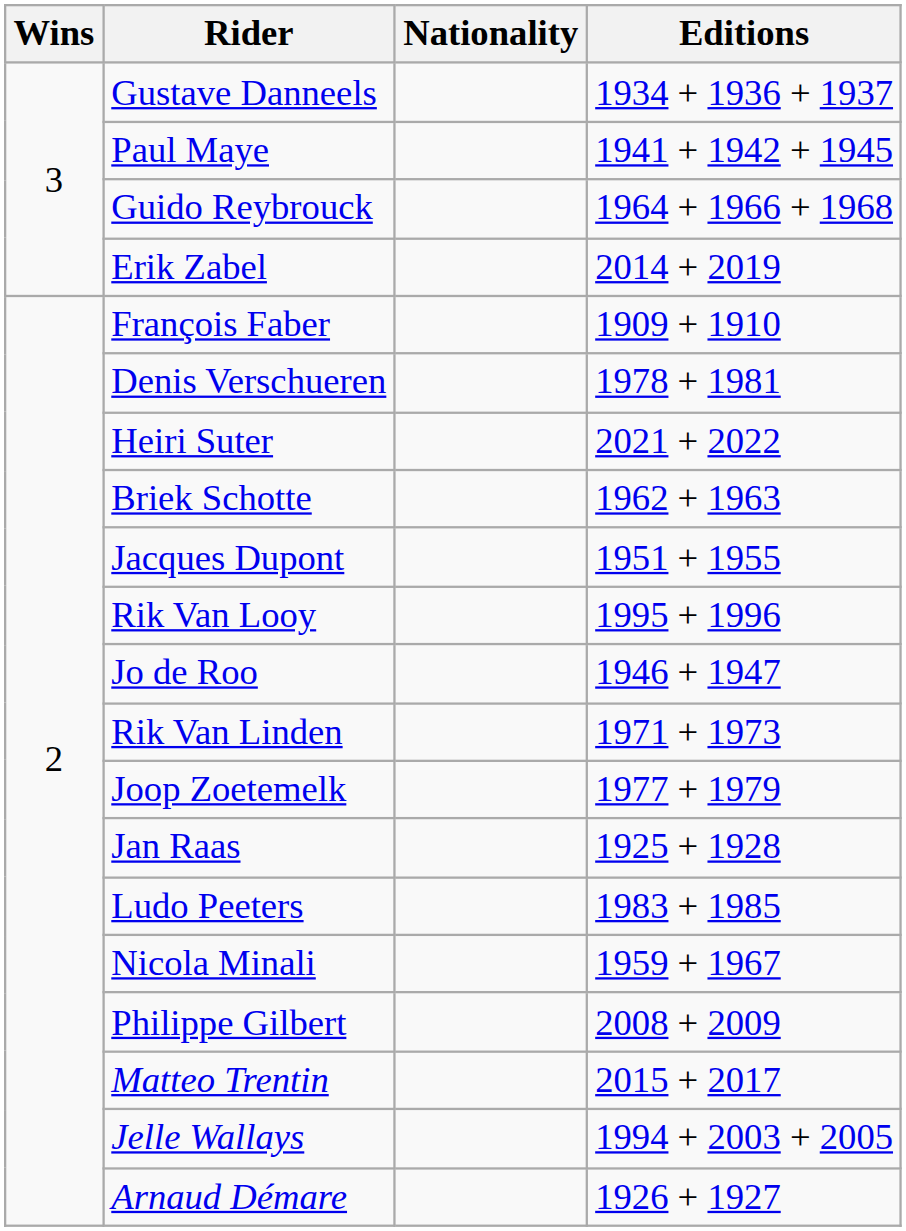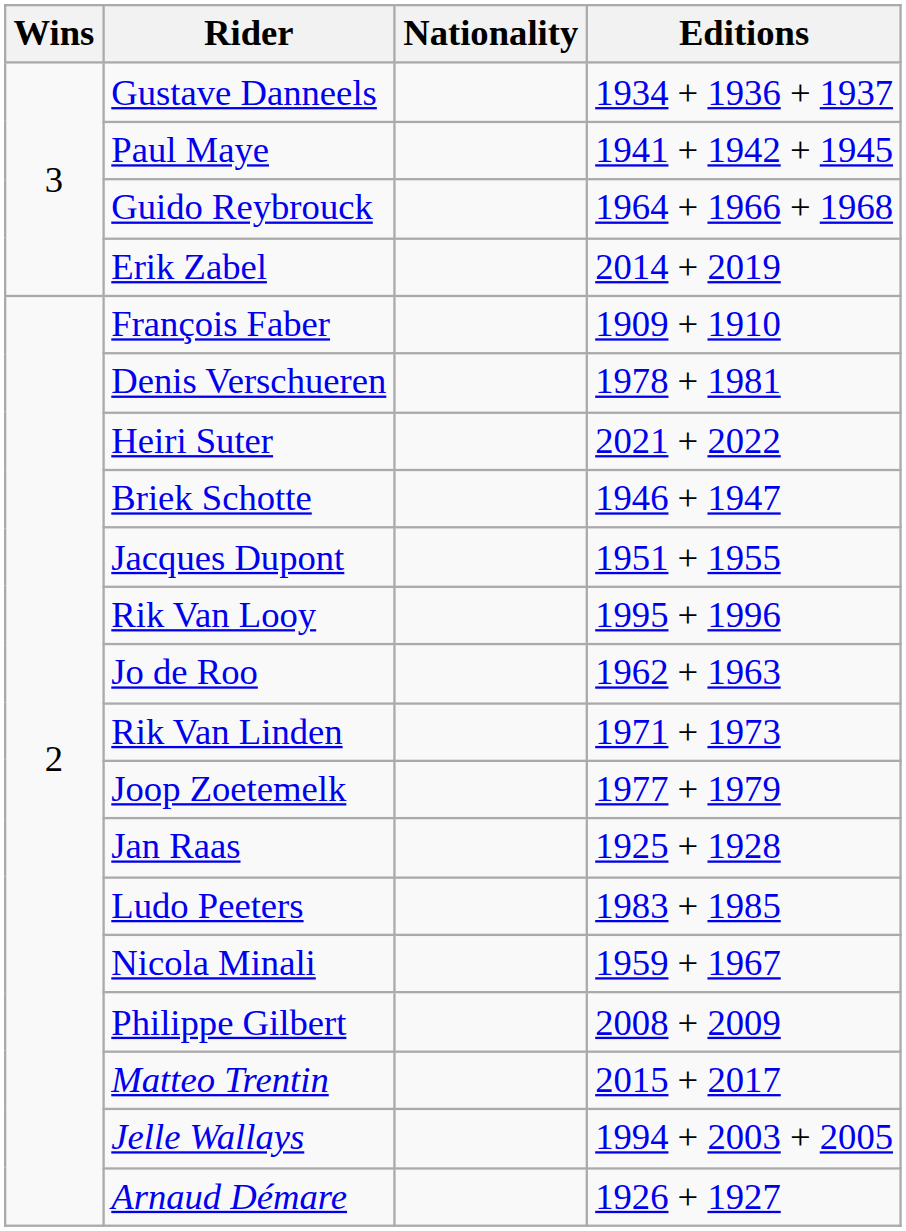Briek Schotte | Editions: 1962 + 1963 -> 1946 + 1947
Jo de Roo | Editions: 1946 + 1947 -> 1962 + 1963
